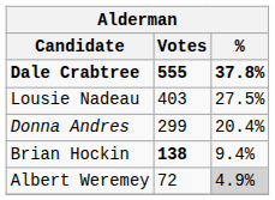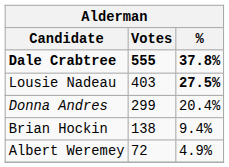Lousie Nadeau | %: normal -> bold
Brian Hockin | Votes: bold -> normal
Albert Weremey | %: lightgrey background -> no background
